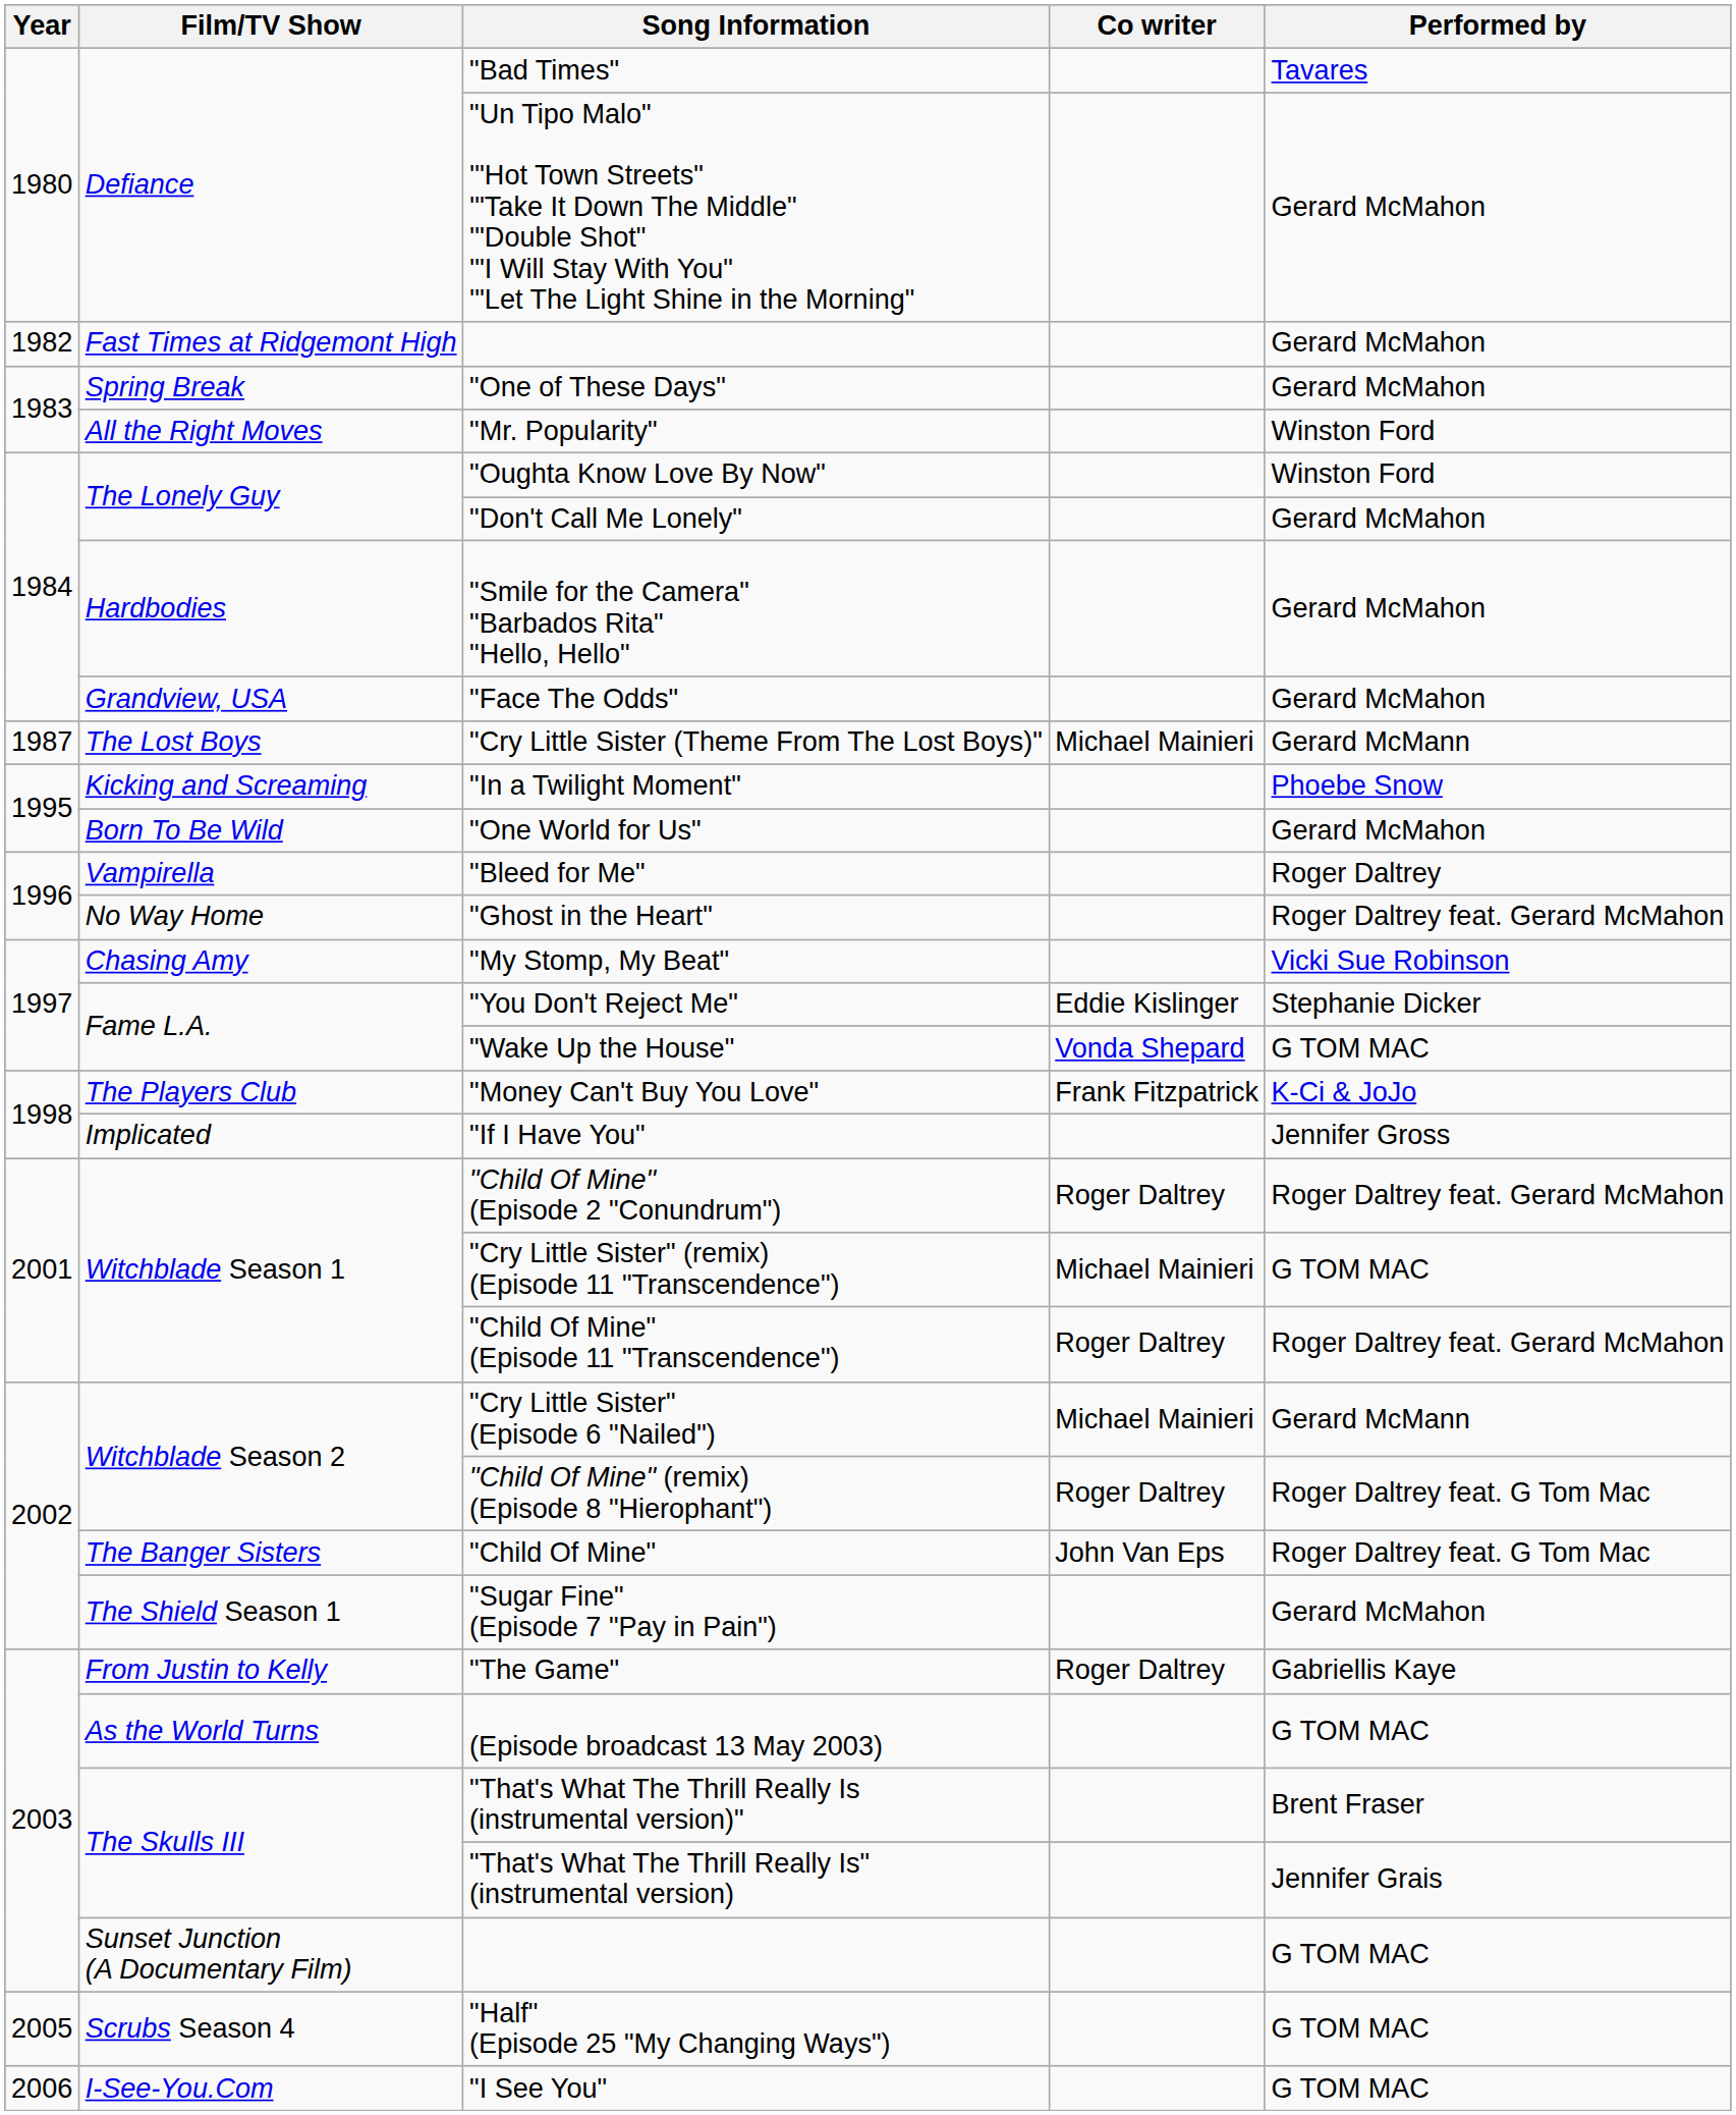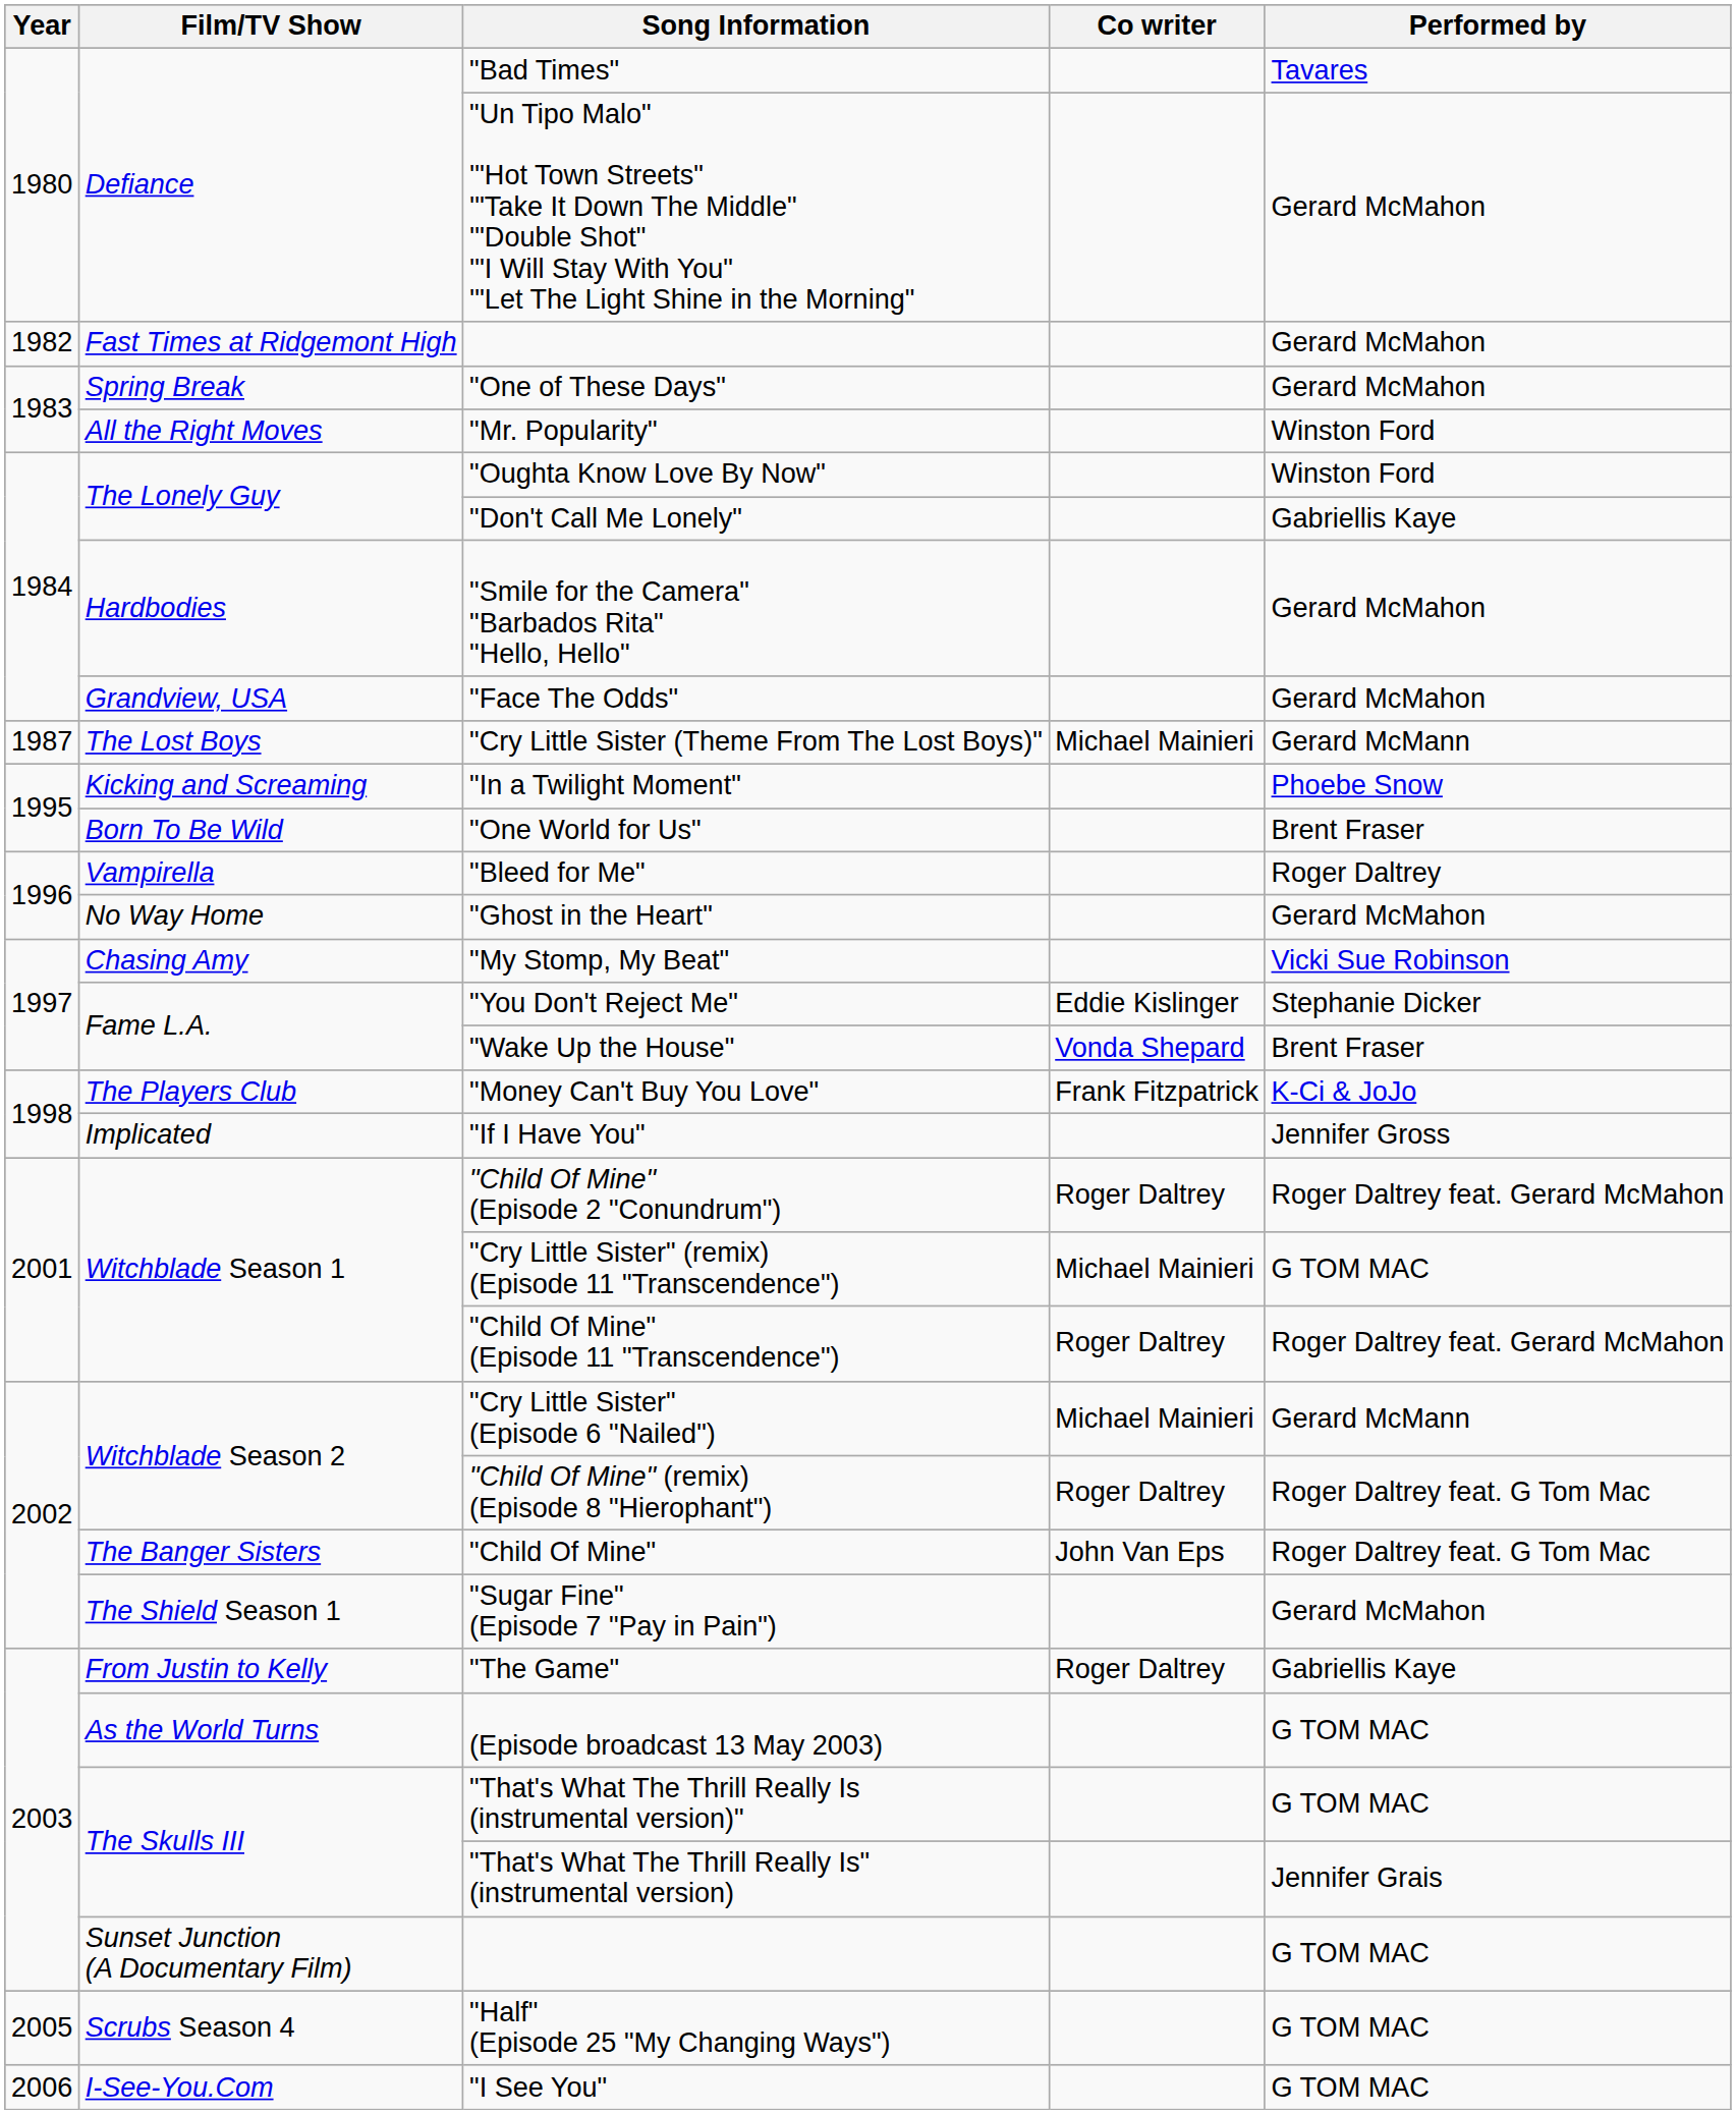"Don't Call Me Lonely" | Performed by: Gerard McMahon -> Gabriellis Kaye
"One World for Us" | Performed by: Gerard McMahon -> Brent Fraser
"Ghost in the Heart" | Performed by: Roger Daltrey feat. Gerard McMahon -> Gerard McMahon
"Wake Up the House" | Performed by: G TOM MAC -> Brent Fraser
"That's What The Thrill Really Is (instrumental version)" | Performed by: Brent Fraser -> G TOM MAC
